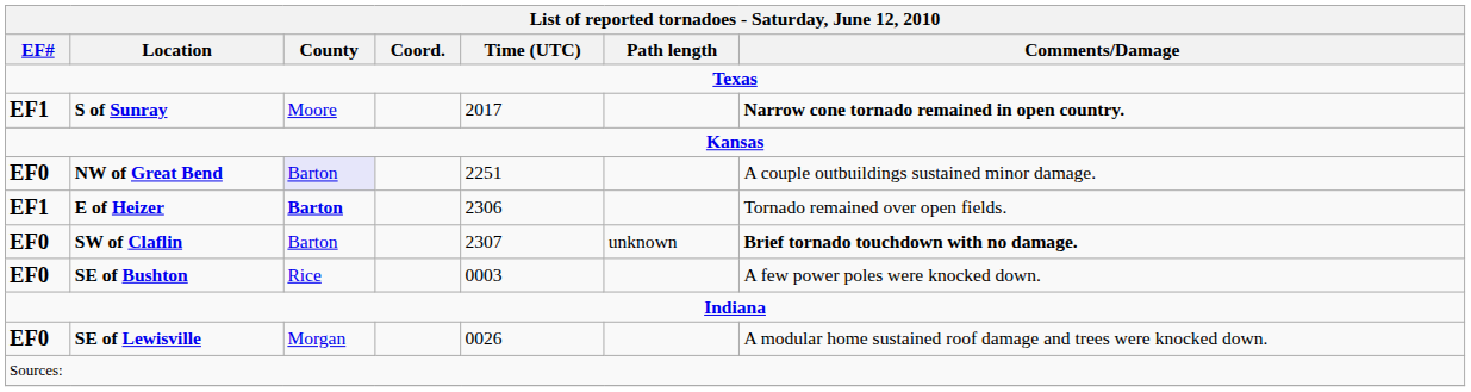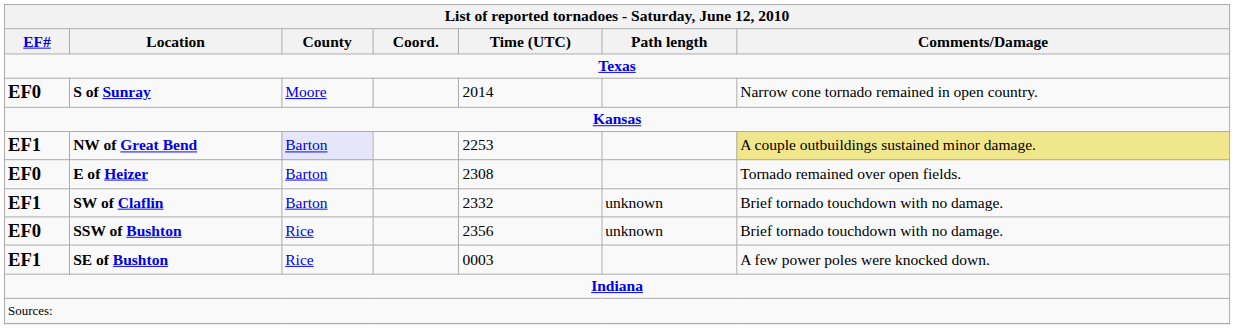S of Sunray | EF#: EF1 -> EF0
S of Sunray | Time (UTC): 2017 -> 2014
S of Sunray | Comments/Damage: bold -> normal
NW of Great Bend | EF#: EF0 -> EF1
NW of Great Bend | Time (UTC): 2251 -> 2253
NW of Great Bend | Comments/Damage: no background -> khaki background
E of Heizer | EF#: EF1 -> EF0
E of Heizer | County: bold -> normal
E of Heizer | Time (UTC): 2306 -> 2308
SW of Claflin | EF#: EF0 -> EF1
SW of Claflin | Time (UTC): 2307 -> 2332
SW of Claflin | Comments/Damage: bold -> normal
+ row: EF0 | SSW of Bushton | Rice | 2356 | unknown | Brief tornado touchdown with no damage.
SE of Bushton | EF#: EF0 -> EF1
- row: EF0 | SE of Lewisville | Morgan | 0026 | A modular home sustained roof damage and trees were knocked down.
